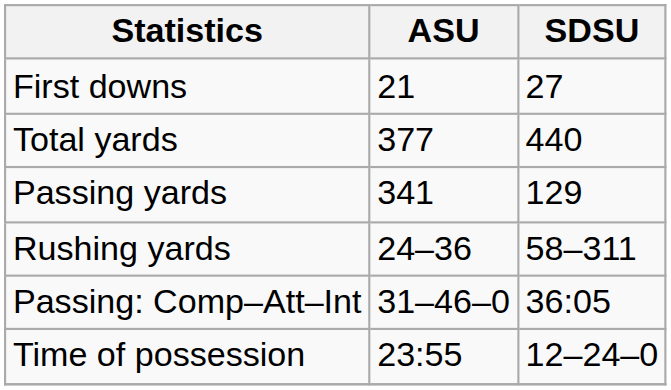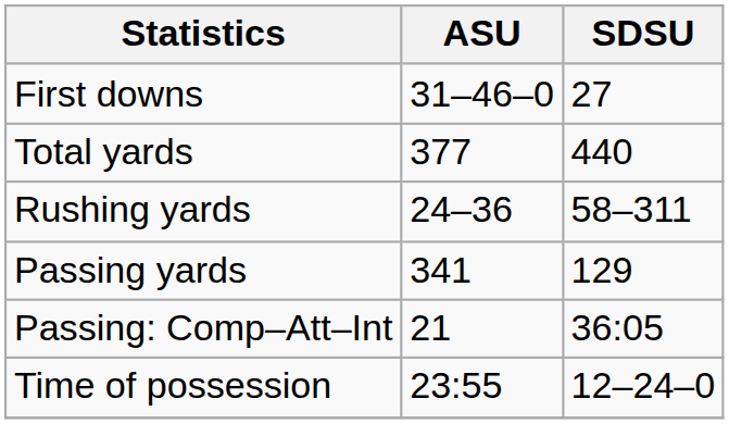First downs | ASU: 21 -> 31–46–0
rows swapped: Rushing yards <-> Passing yards
Passing: Comp–Att–Int | ASU: 31–46–0 -> 21
